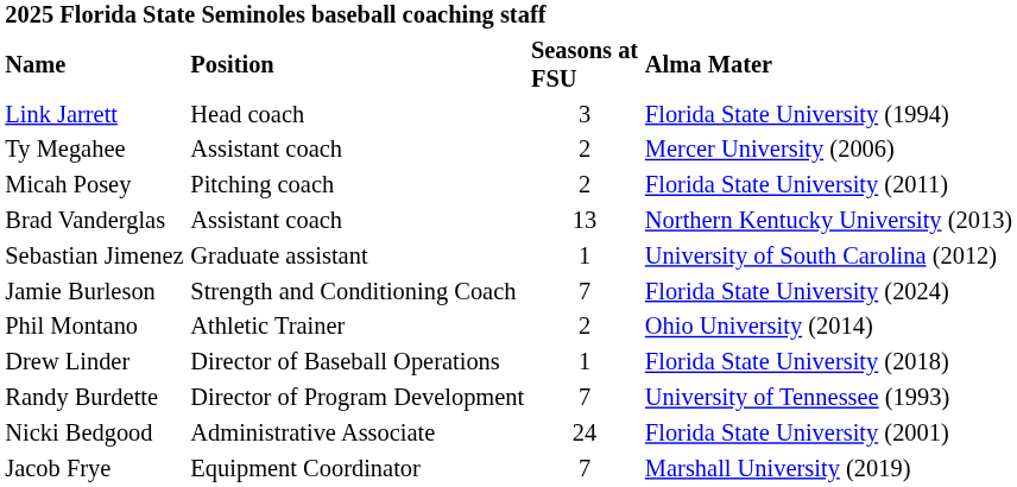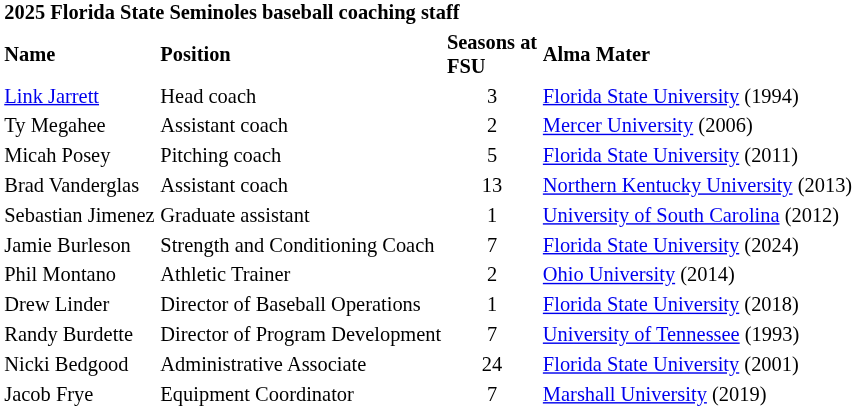Micah Posey | Seasons at FSU: 2 -> 5
